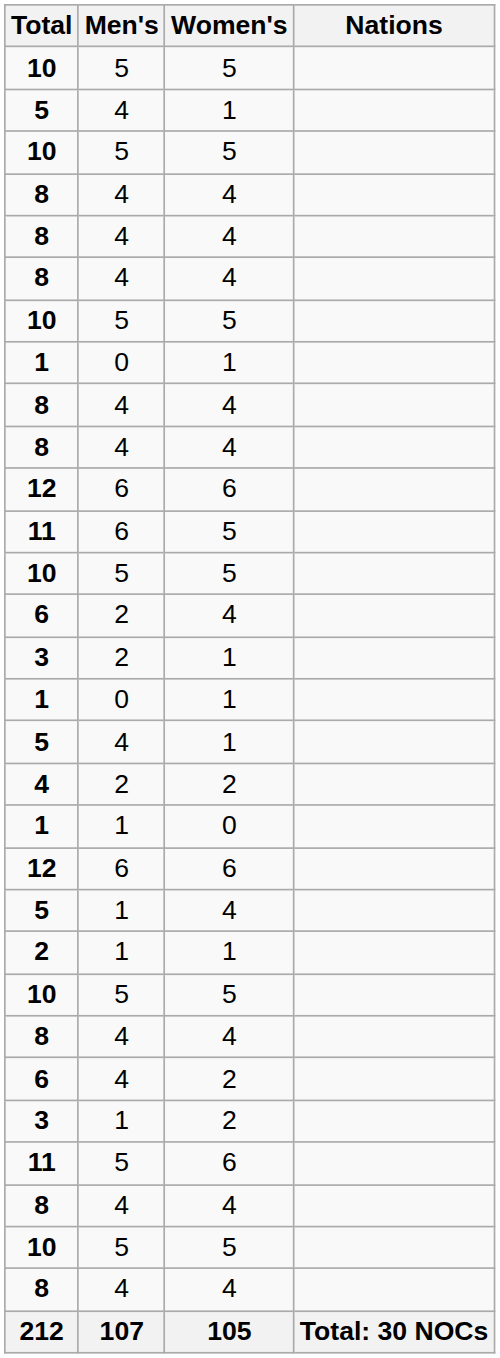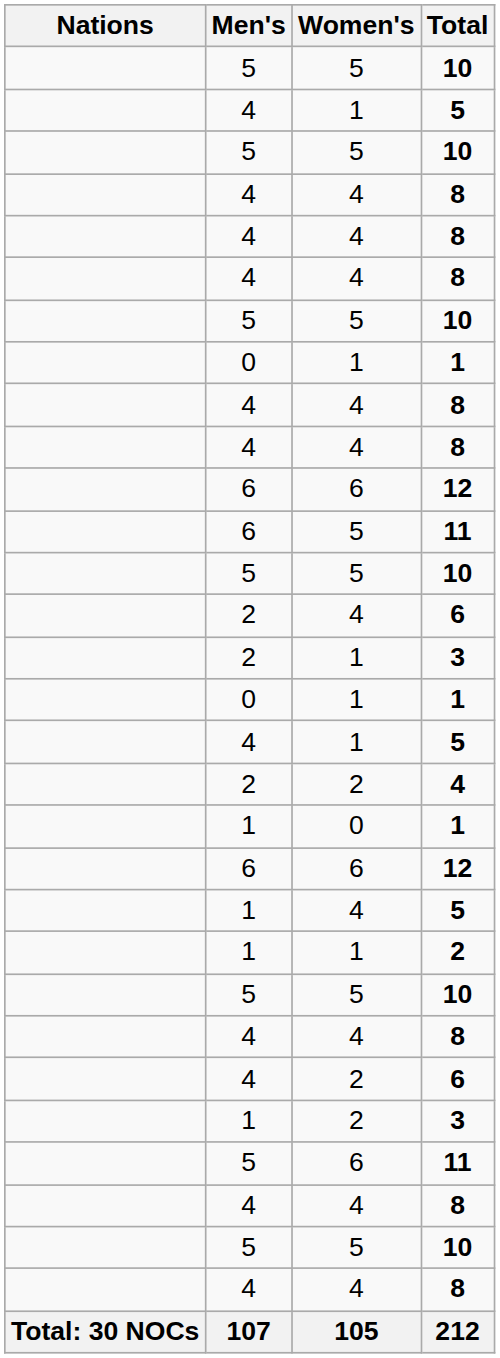columns swapped: Nations <-> Total
